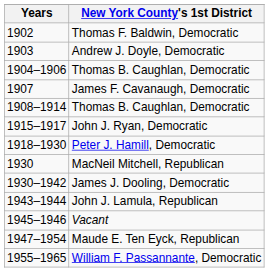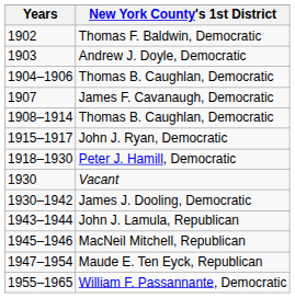row 9 | New York County's 1st District: MacNeil Mitchell, Republican -> Vacant
row 12 | New York County's 1st District: Vacant -> MacNeil Mitchell, Republican
